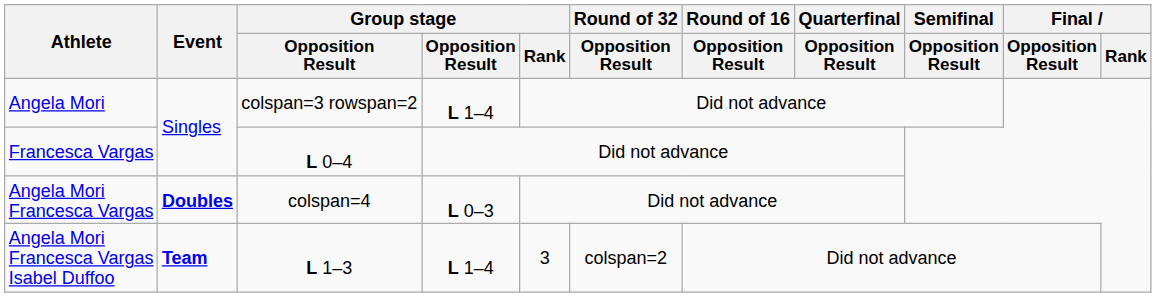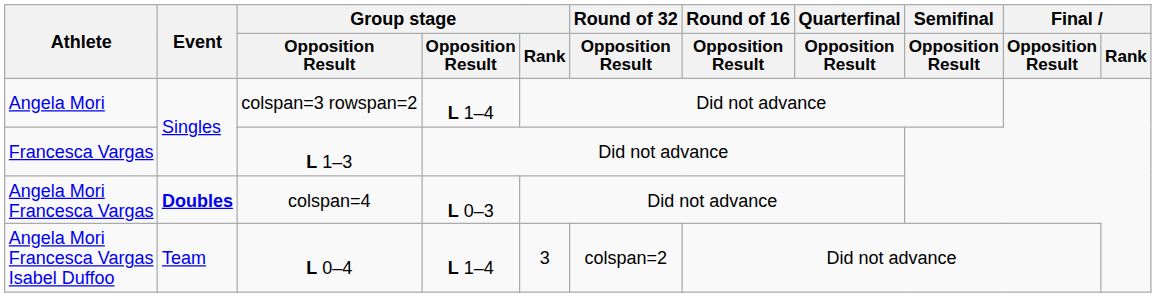Francesca Vargas | column 3: L 0–4 -> L 1–3
Angela Mori Francesca Vargas Isabel Duffoo | Event: bold -> normal
Angela Mori Francesca Vargas Isabel Duffoo | column 3: L 1–3 -> L 0–4
